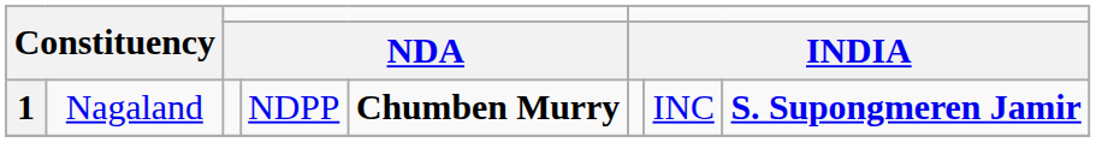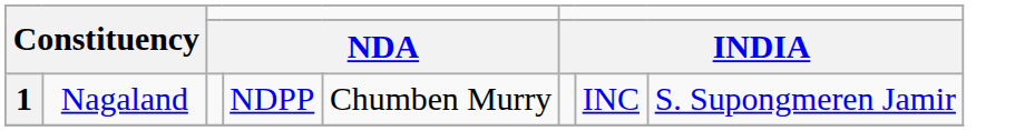1 | column 5: bold -> normal
1 | column 8: bold -> normal
